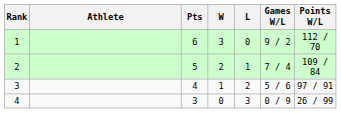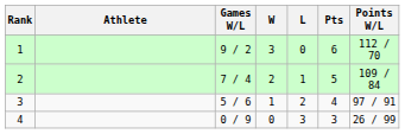columns swapped: Pts <-> Games W/L
